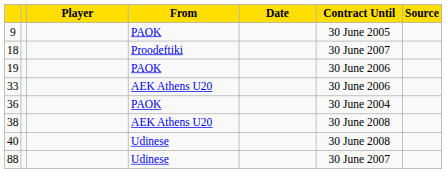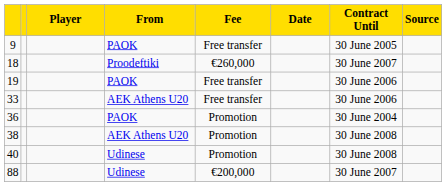+ column: Fee | Free transfer | €260,000 | Free transfer | Free transfer | Promotion | Promotion | Promotion | €200,000
